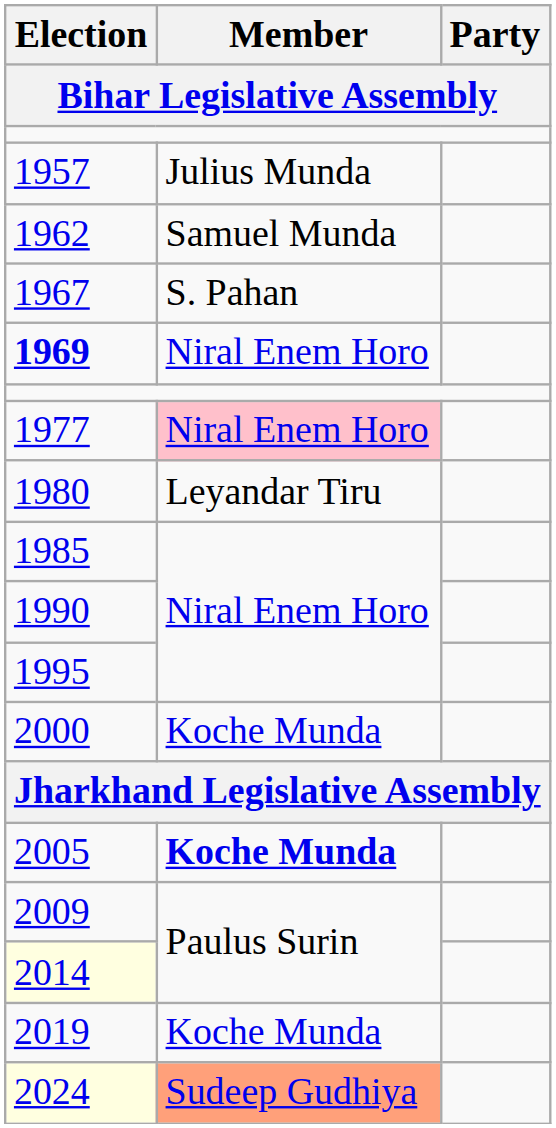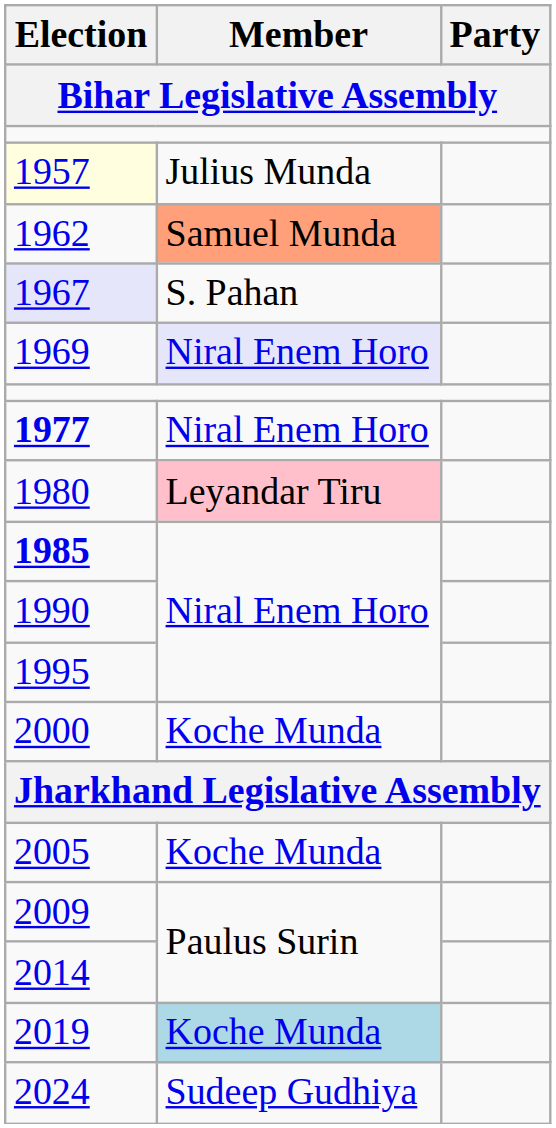1957 | Election: no background -> lightyellow background
1962 | Member: no background -> lightsalmon background
1967 | Election: no background -> lavender background
1969 | Election: bold -> normal
1969 | Member: no background -> lavender background
1977 | Election: normal -> bold
1977 | Member: pink background -> no background
1980 | Member: no background -> pink background
1985 | Election: normal -> bold
2005 | Member: bold -> normal
2014 | Election: lightyellow background -> no background
2019 | Member: no background -> lightblue background
2024 | Election: lightyellow background -> no background
2024 | Member: lightsalmon background -> no background
